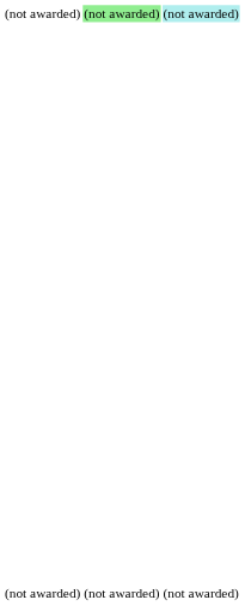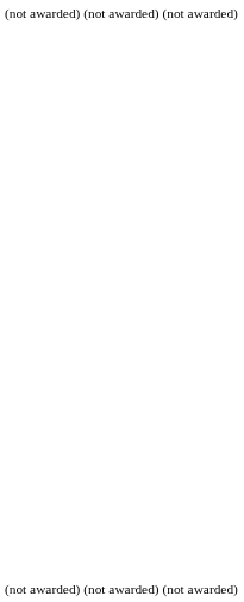row 1 | column 2: lightgreen background -> no background
row 1 | column 3: paleturquoise background -> no background
